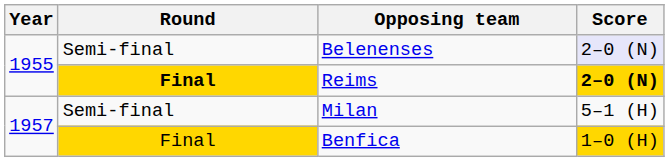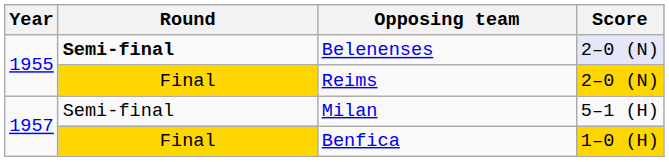Belenenses | Round: normal -> bold
Reims | Round: bold -> normal
Reims | Score: bold -> normal
